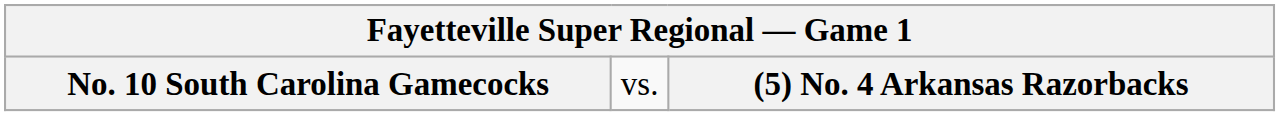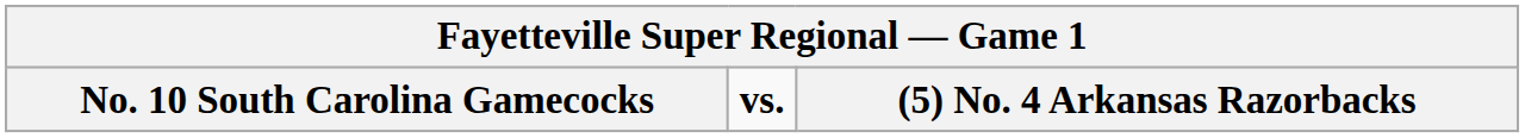No. 10 South Carolina Gamecocks | column 2: normal -> bold
